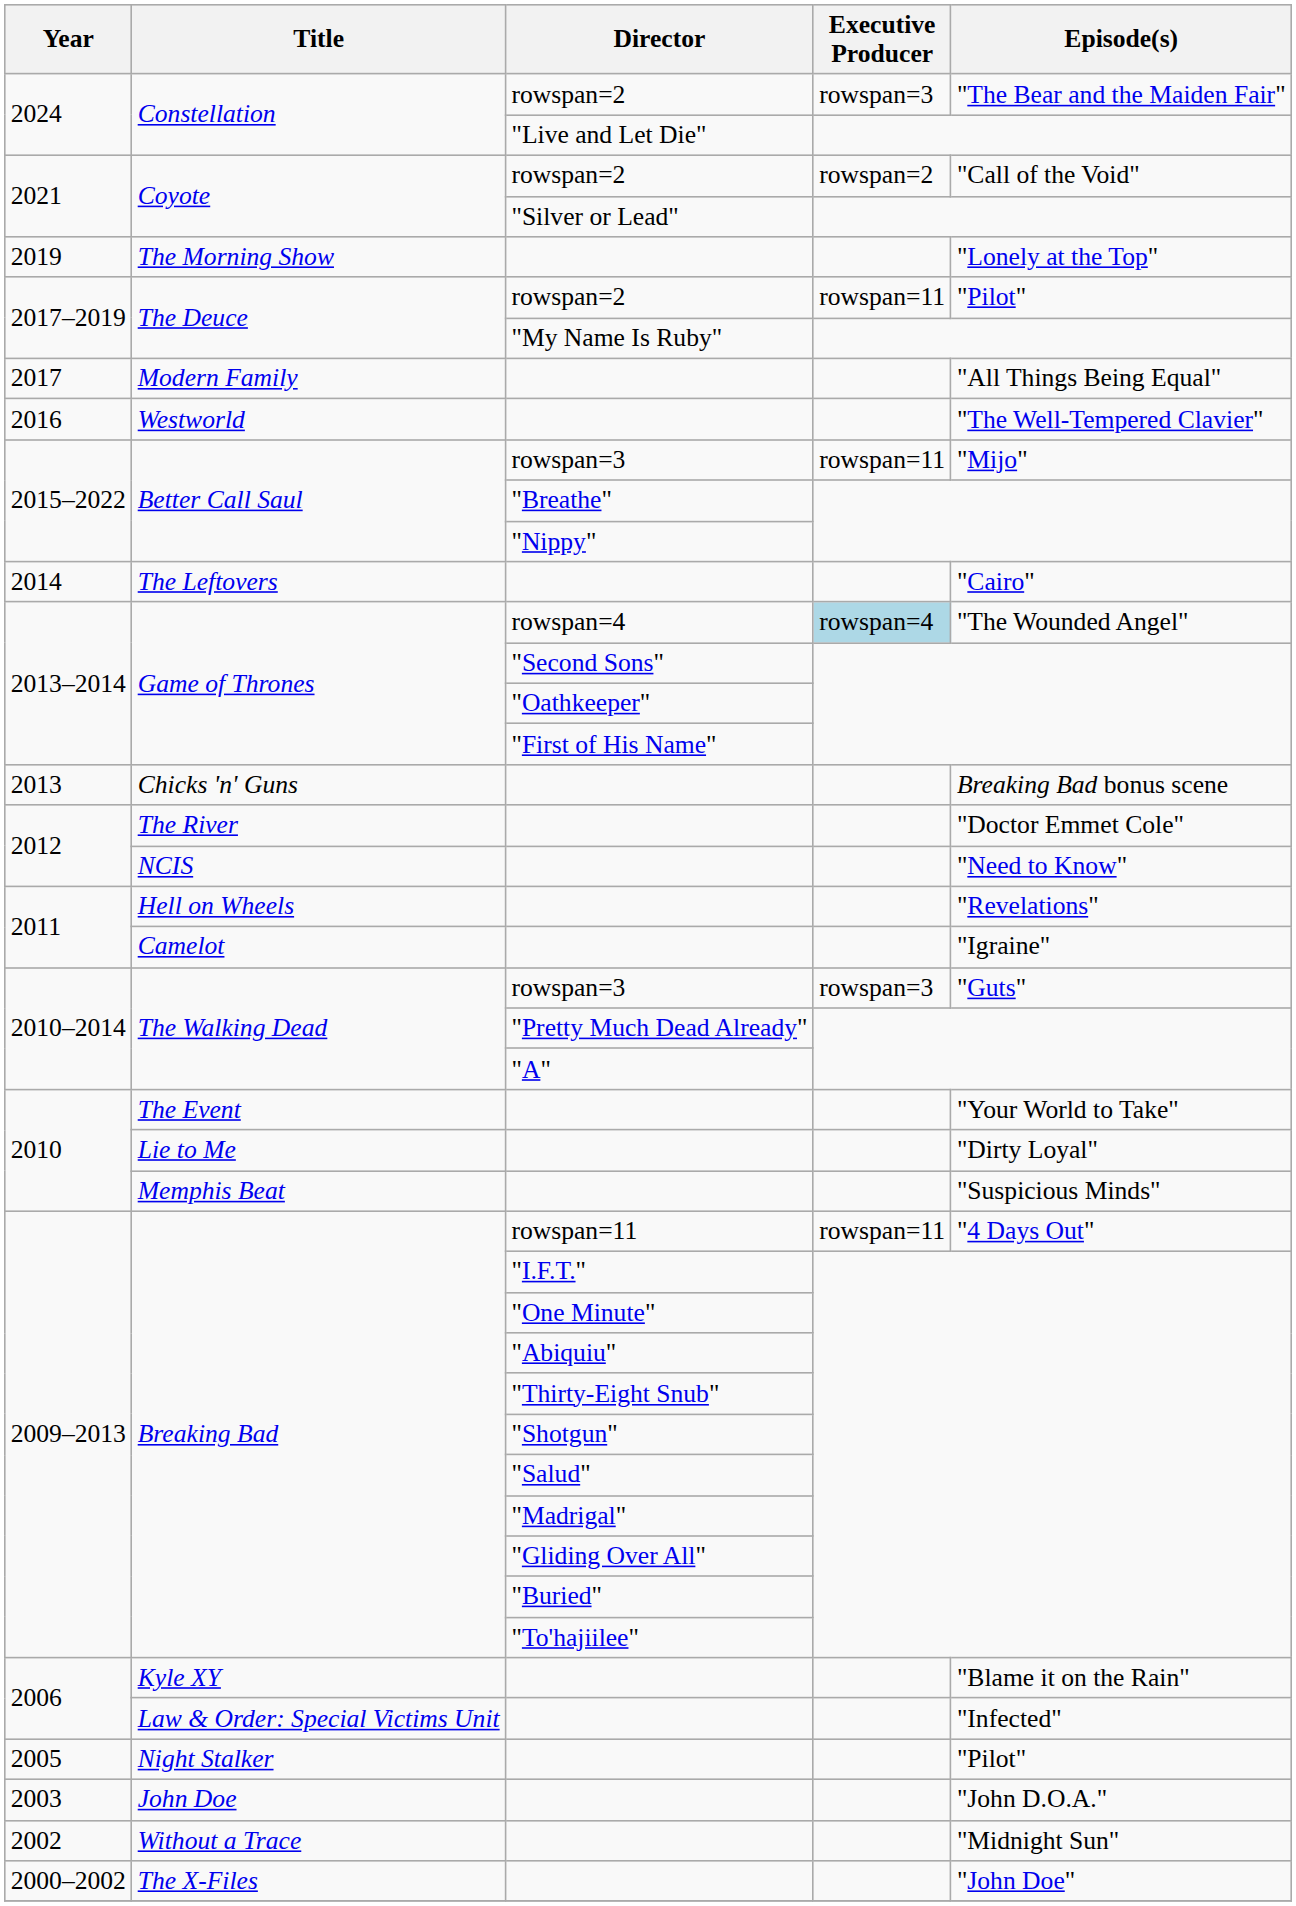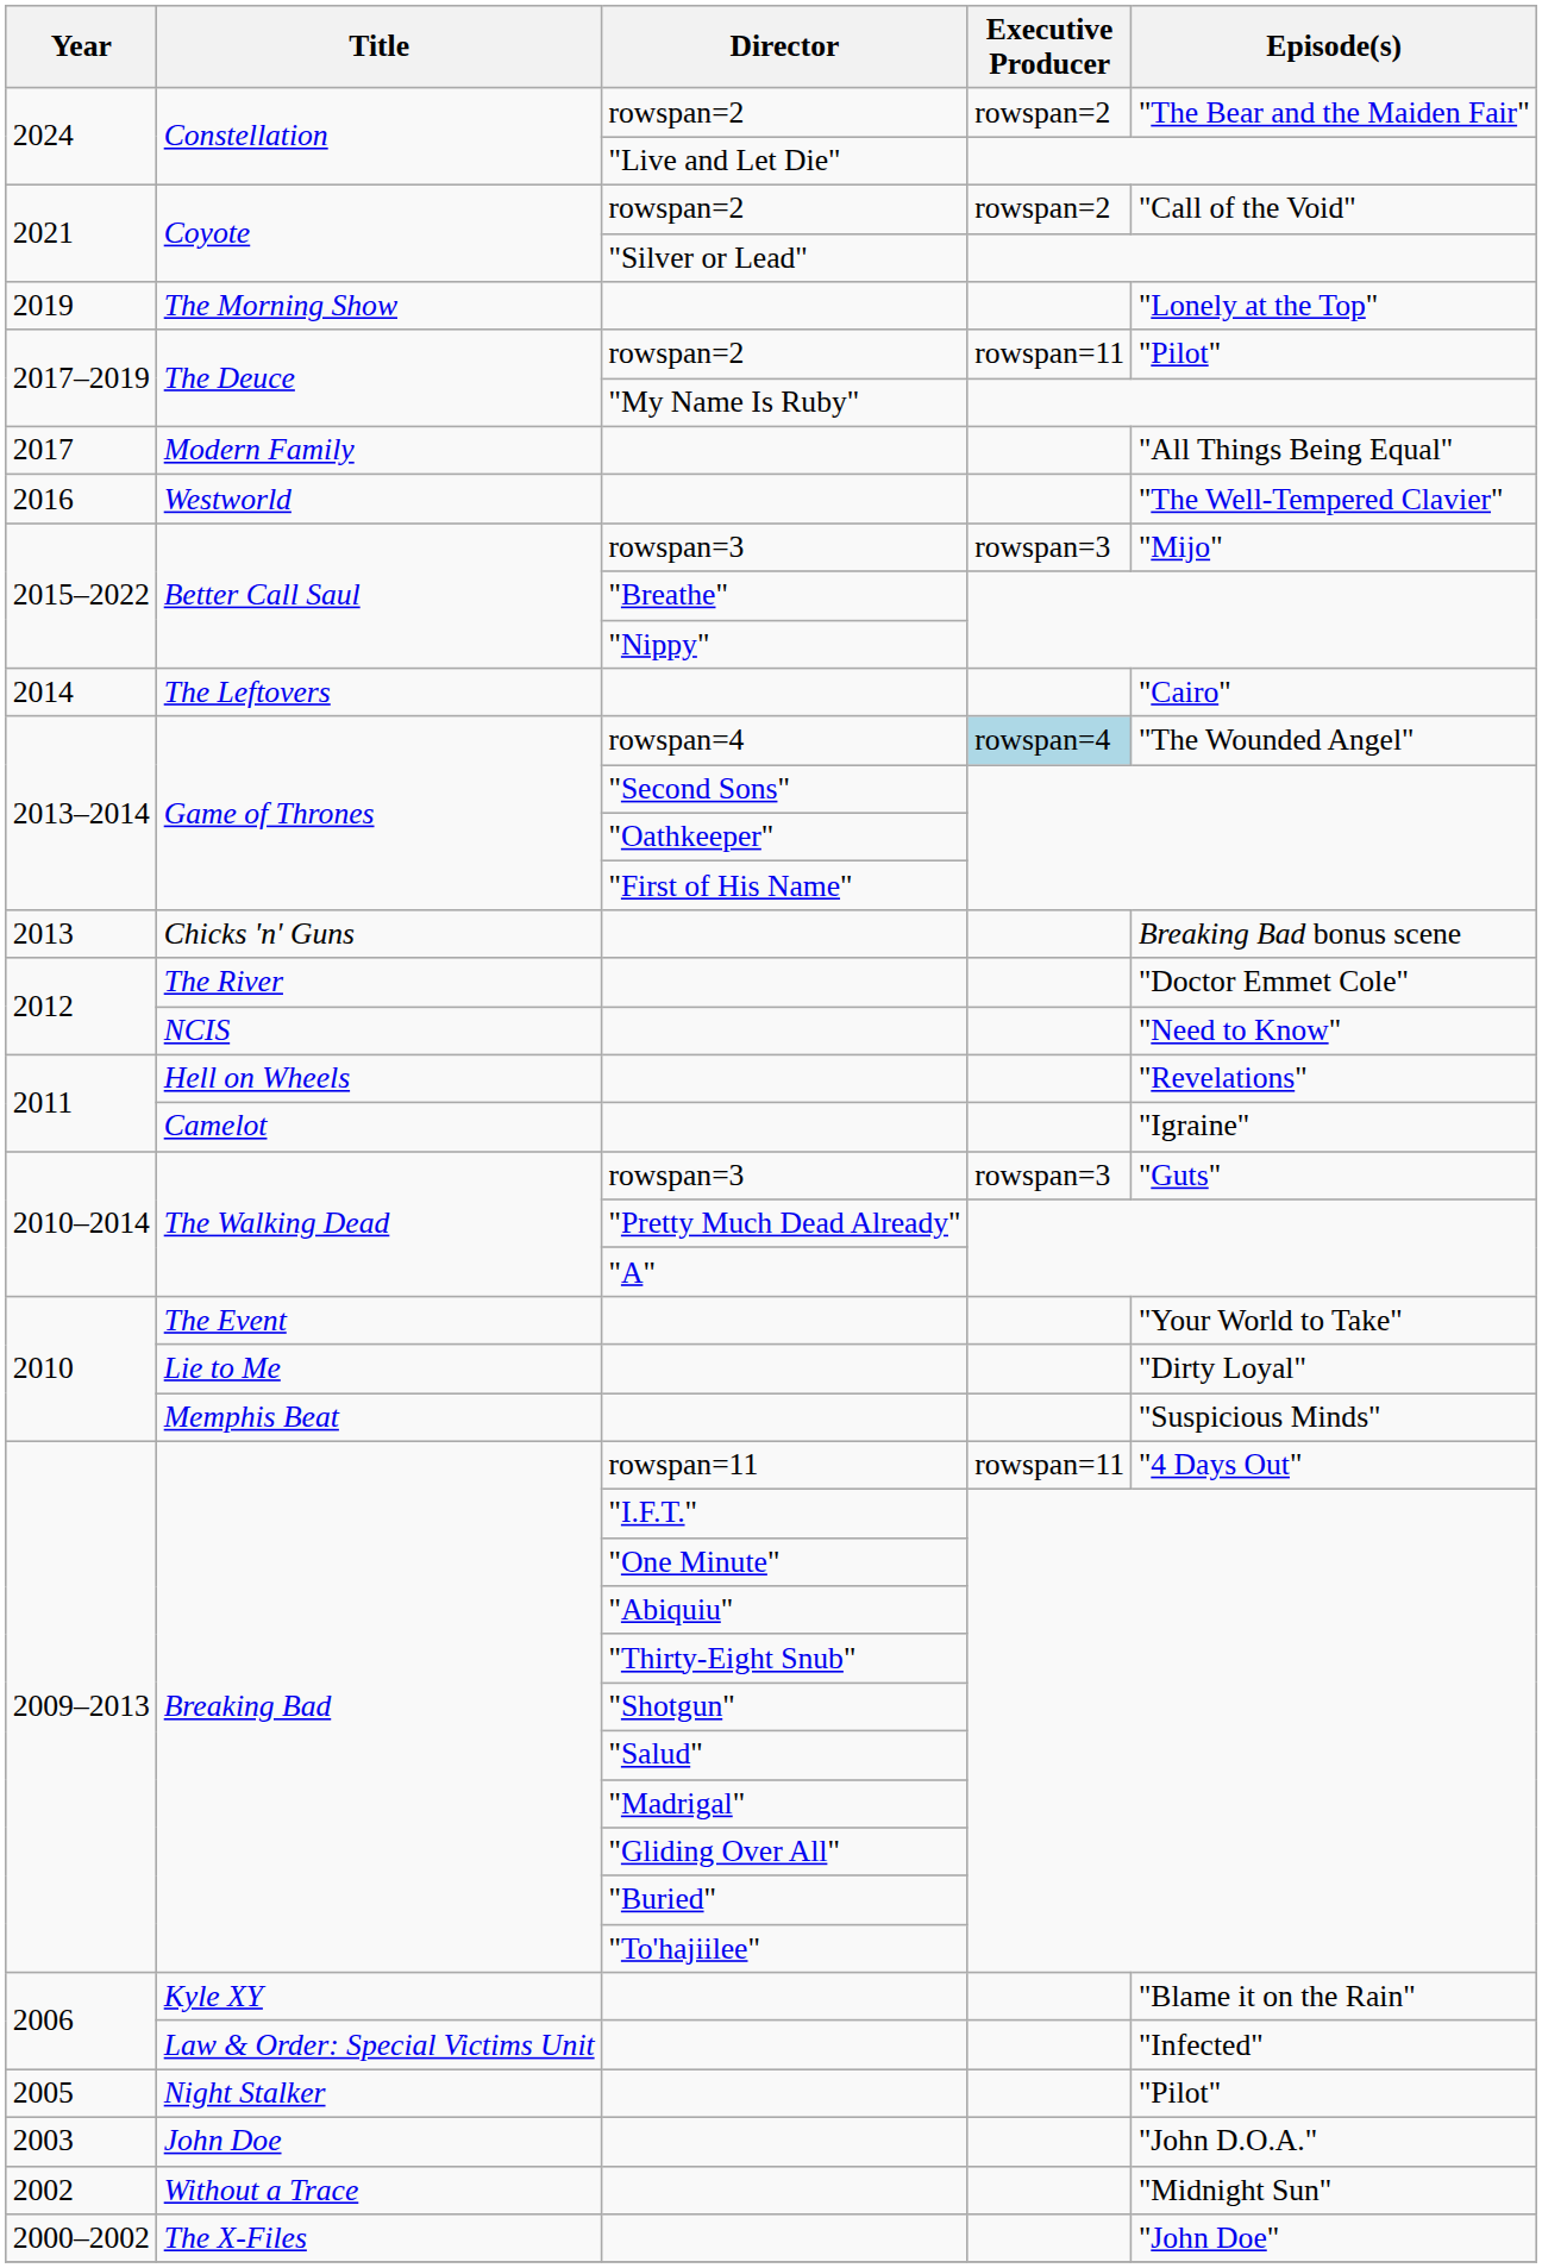Constellation / rowspan=2 | Executive Producer: rowspan=3 -> rowspan=2
Better Call Saul / rowspan=3 | Executive Producer: rowspan=11 -> rowspan=3
